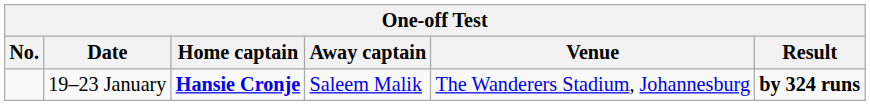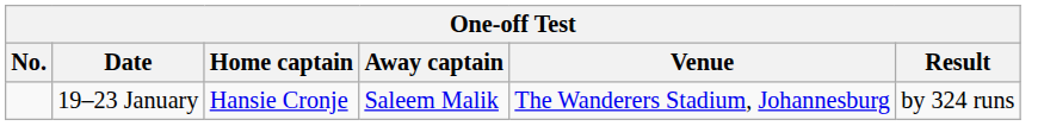19–23 January | Home captain: bold -> normal
19–23 January | Result: bold -> normal
